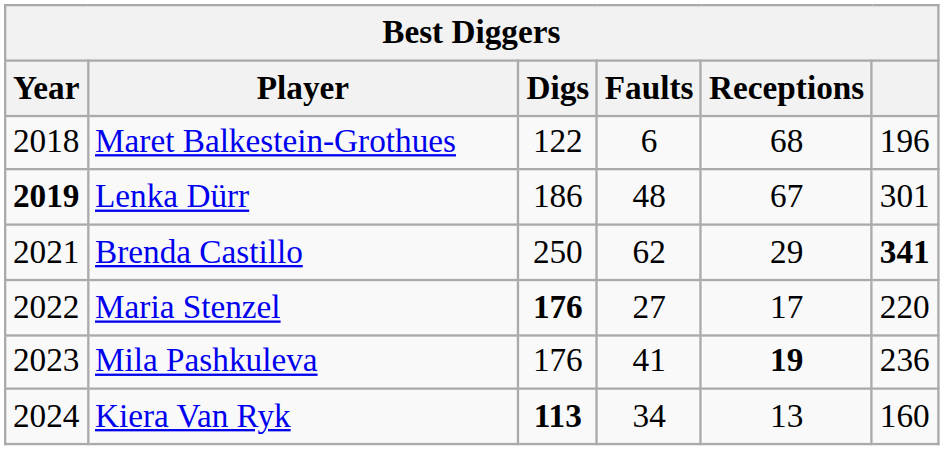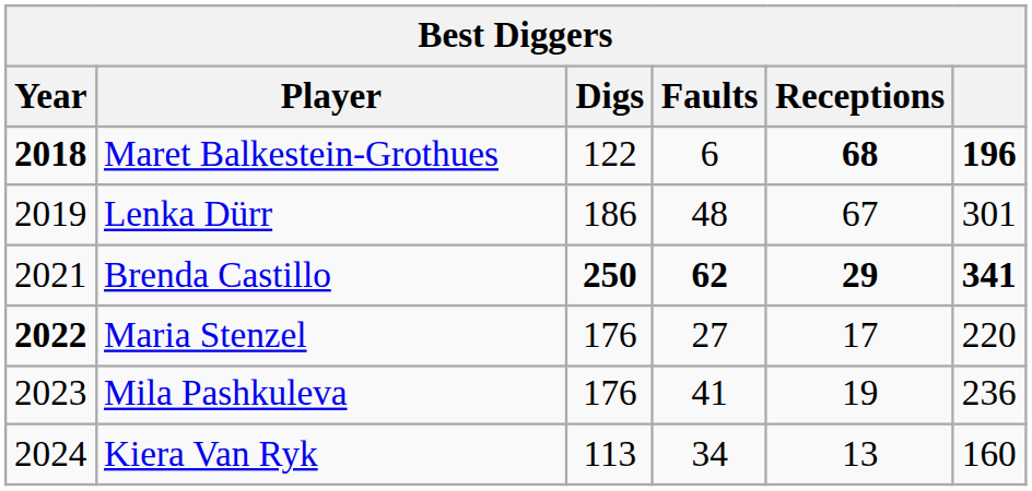Maret Balkestein-Grothues | Year: normal -> bold
Maret Balkestein-Grothues | Receptions: normal -> bold
Maret Balkestein-Grothues | column 6: normal -> bold
Lenka Dürr | Year: bold -> normal
Brenda Castillo | Digs: normal -> bold
Brenda Castillo | Faults: normal -> bold
Brenda Castillo | Receptions: normal -> bold
Maria Stenzel | Year: normal -> bold
Maria Stenzel | Digs: bold -> normal
Mila Pashkuleva | Receptions: bold -> normal
Kiera Van Ryk | Digs: bold -> normal
